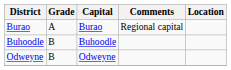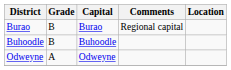row 2 | Grade: A -> B
row 4 | Grade: B -> A
